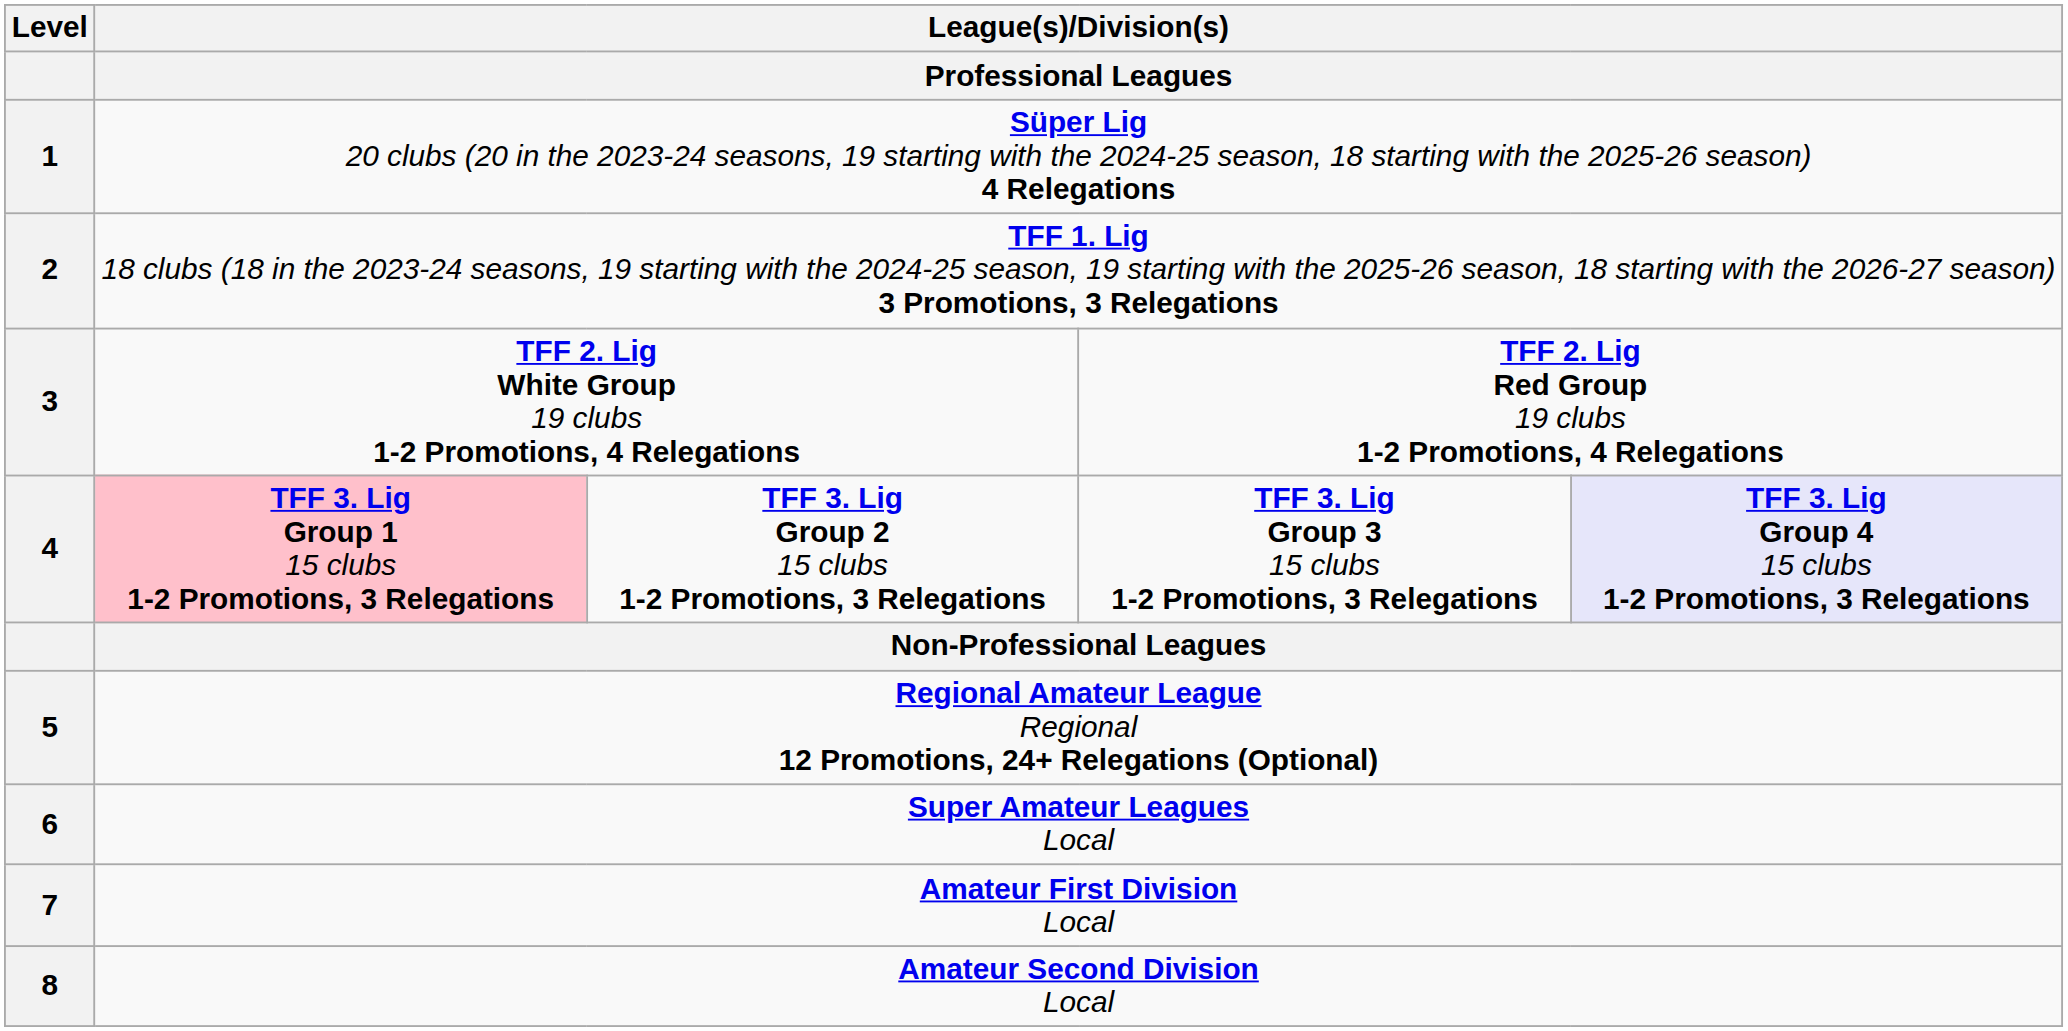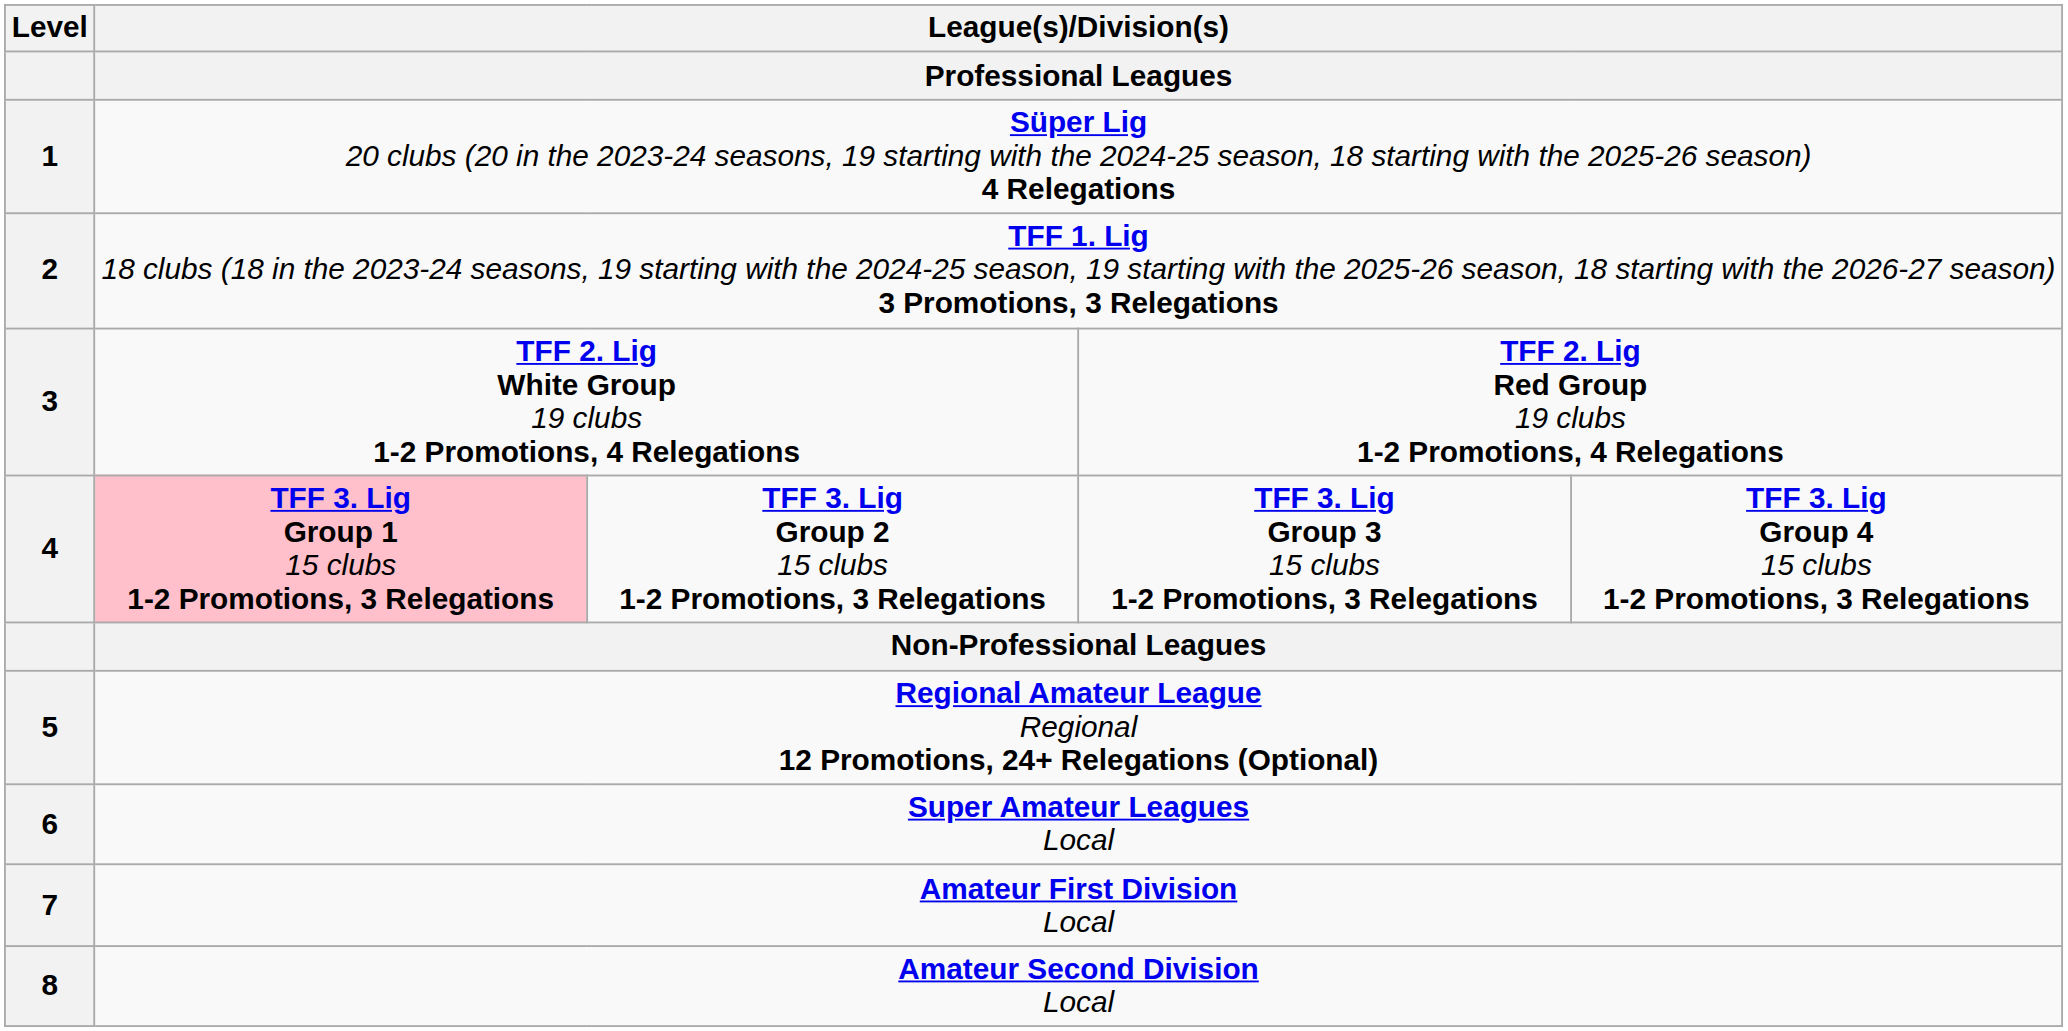4 | column 5: lavender background -> no background
